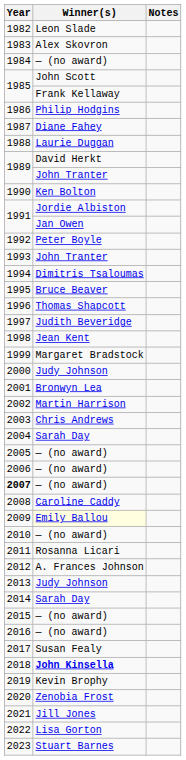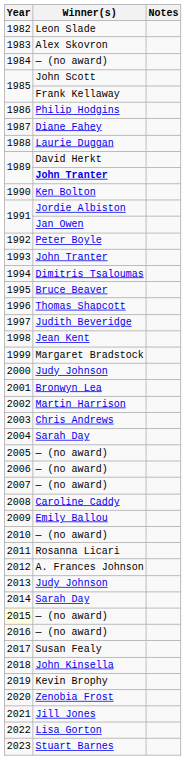1989 / John Tranter | Winner(s): normal -> bold
2007 | Year: bold -> normal
2009 | Winner(s): lightyellow background -> no background
2015 | Year: no background -> lightyellow background
2018 | Winner(s): bold -> normal
